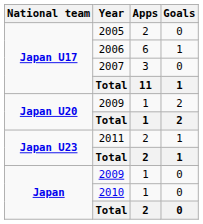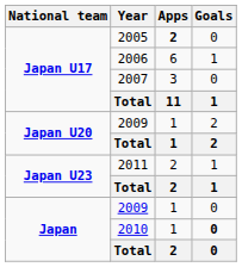2005 | Apps: normal -> bold
2010 | Goals: normal -> bold
